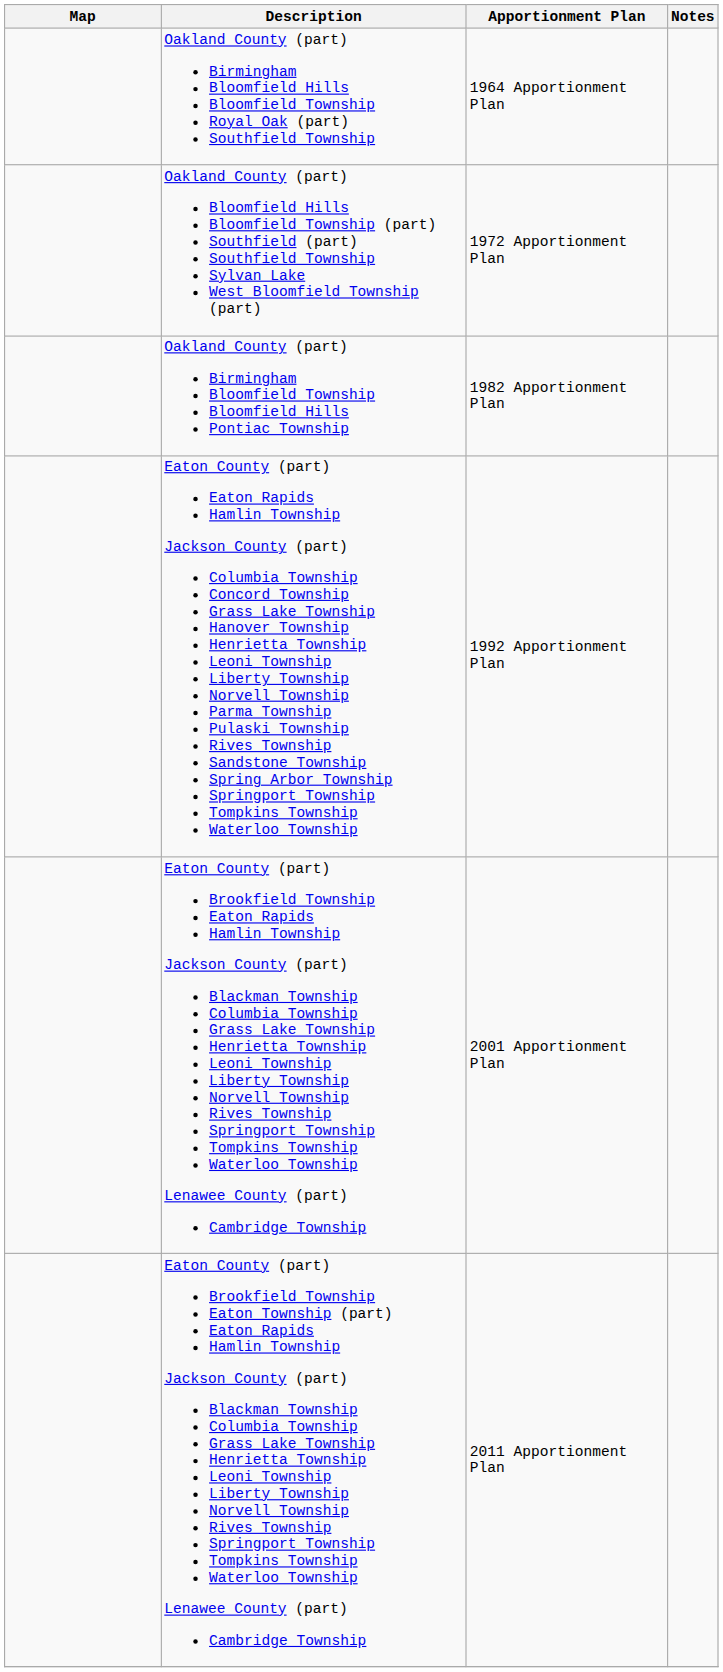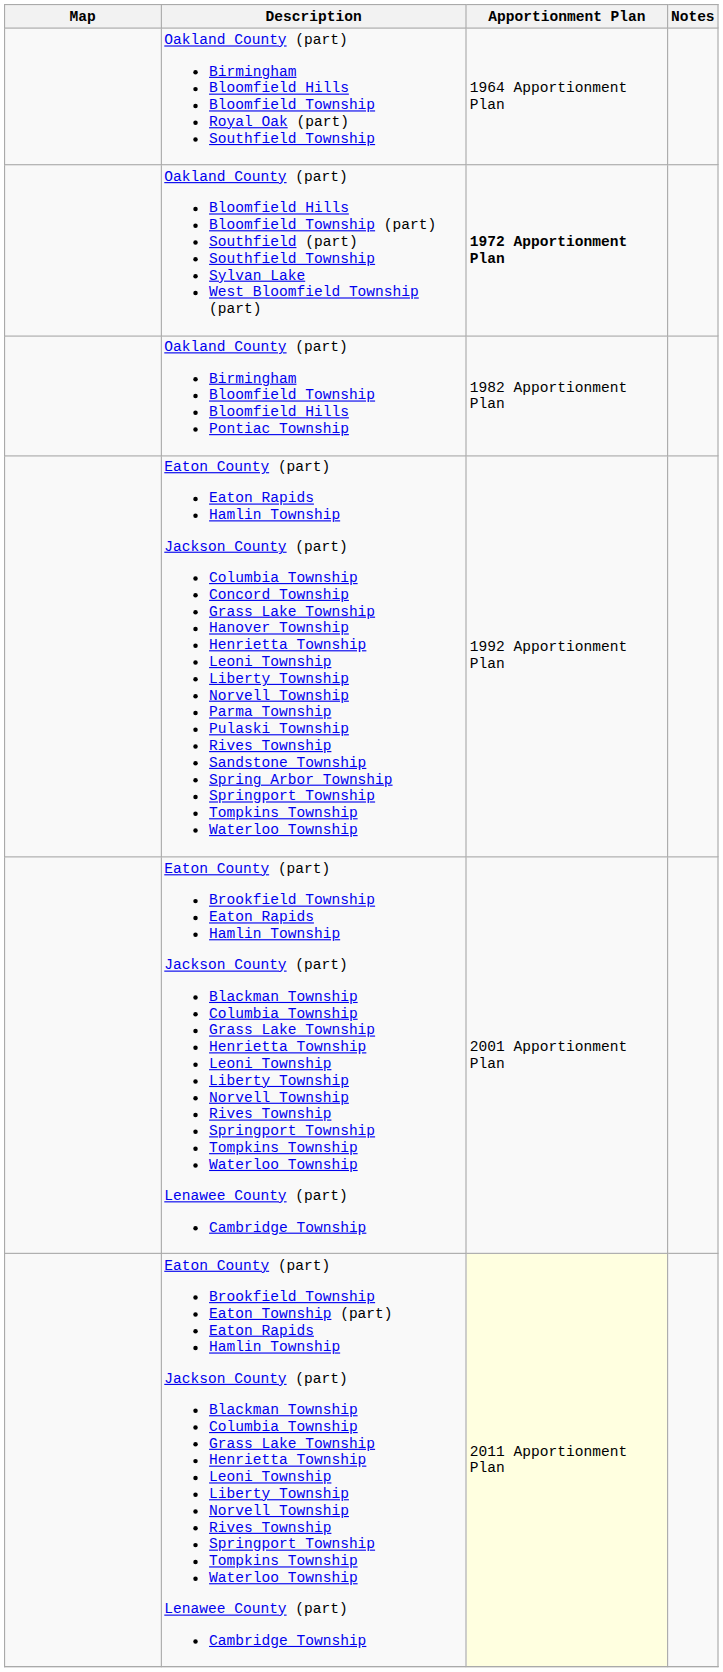row 3 | Apportionment Plan: normal -> bold
row 7 | Apportionment Plan: no background -> lightyellow background
